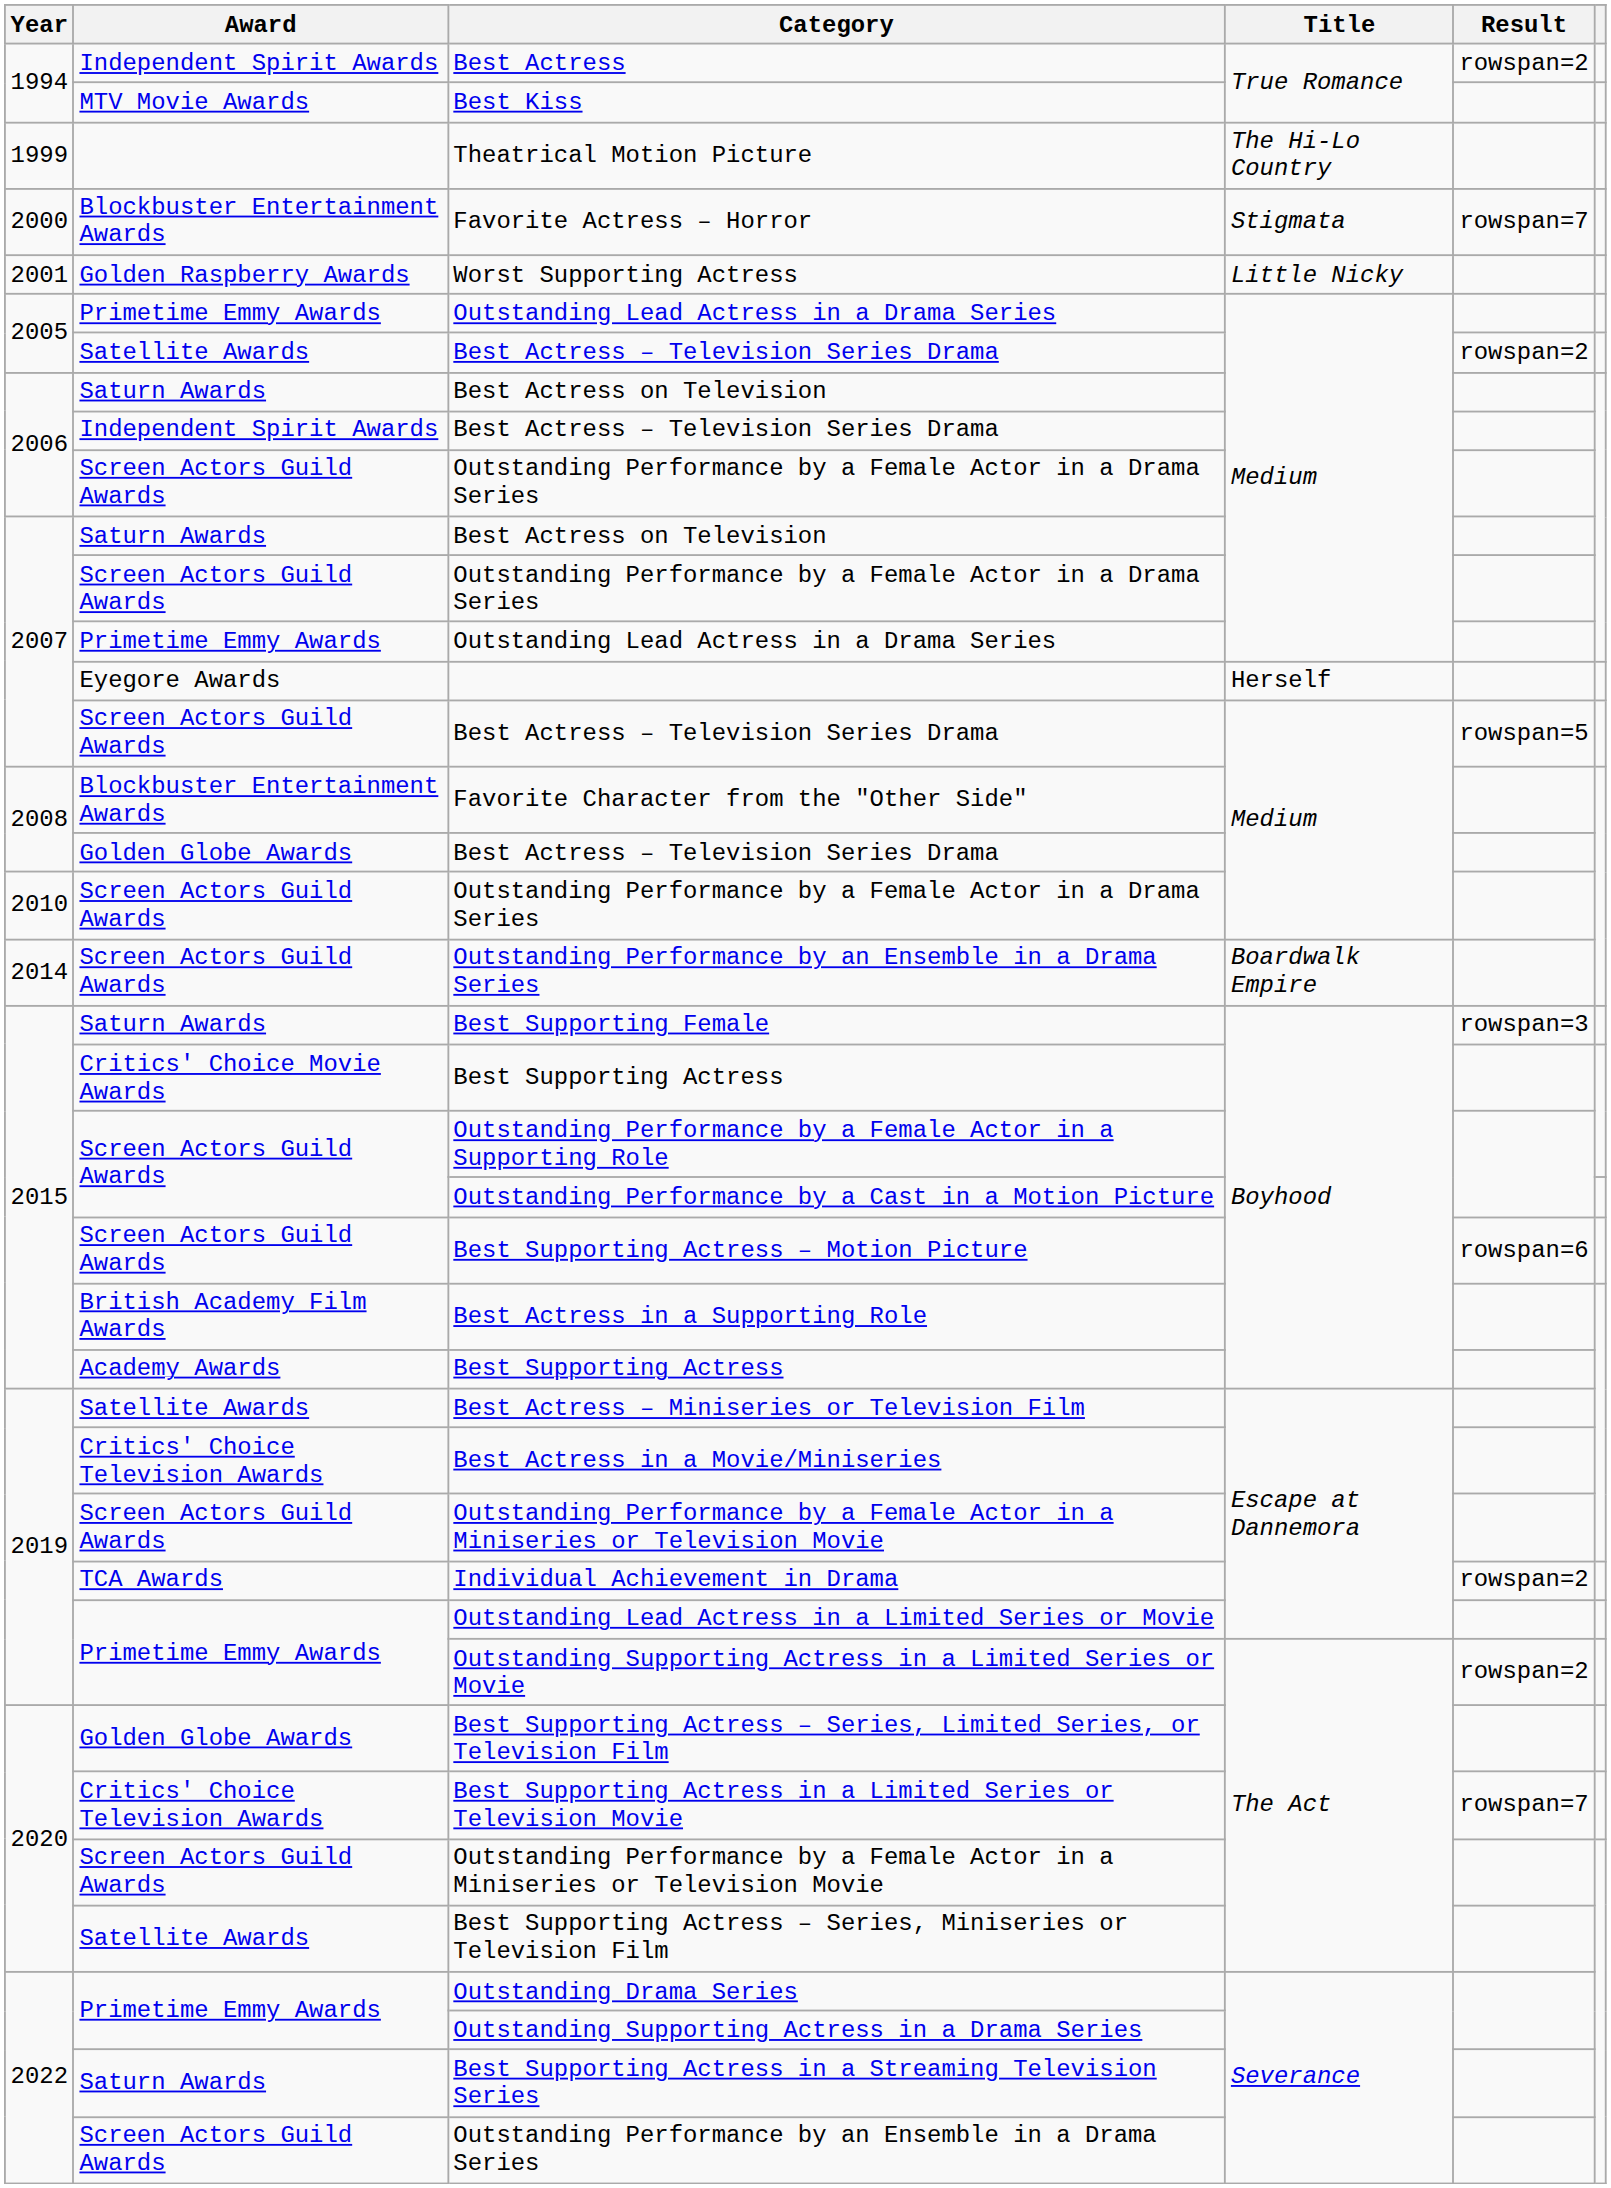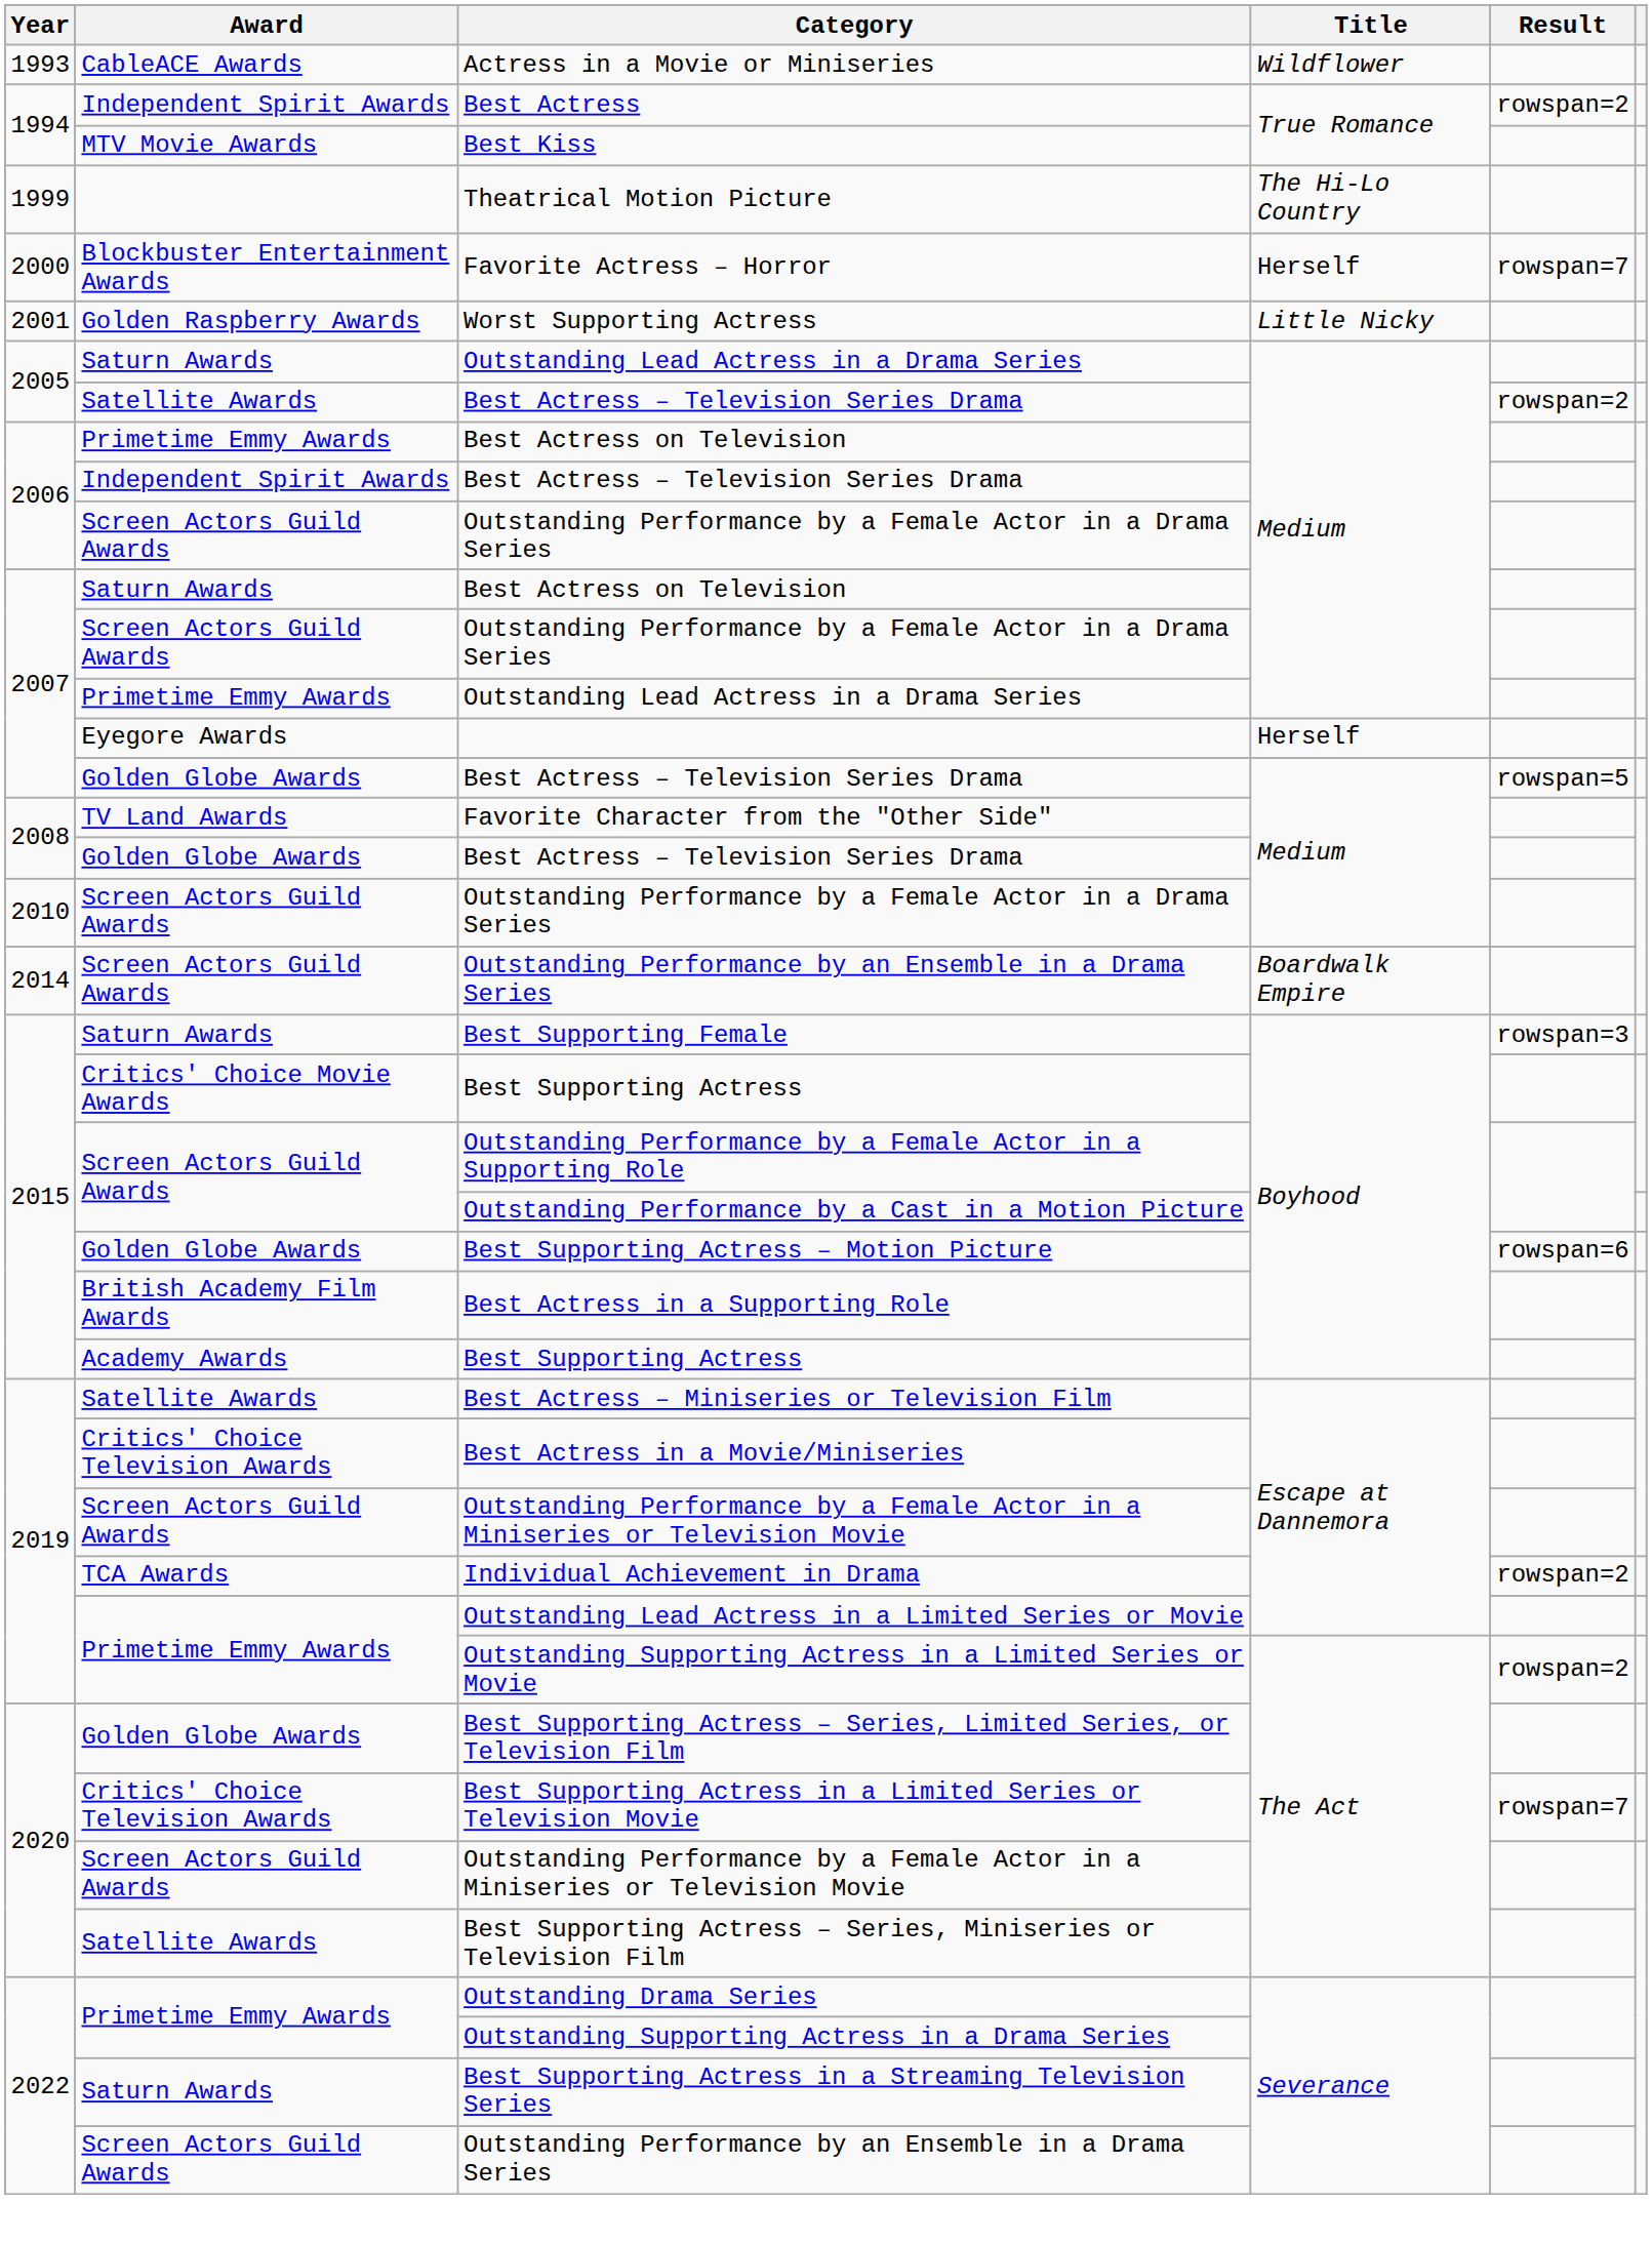+ row: 1993 | CableACE Awards | Actress in a Movie or Miniseries | Wildflower
Favorite Actress – Horror | Title: Stigmata -> Herself
2005 / Outstanding Lead Actress in a Drama Series | Award: Primetime Emmy Awards -> Saturn Awards
2006 / Best Actress on Television | Award: Saturn Awards -> Primetime Emmy Awards
2007 / Best Actress – Television Series Drama | Award: Screen Actors Guild Awards -> Golden Globe Awards
Favorite Character from the "Other Side" | Award: Blockbuster Entertainment Awards -> TV Land Awards
Best Supporting Actress – Motion Picture | Award: Screen Actors Guild Awards -> Golden Globe Awards
